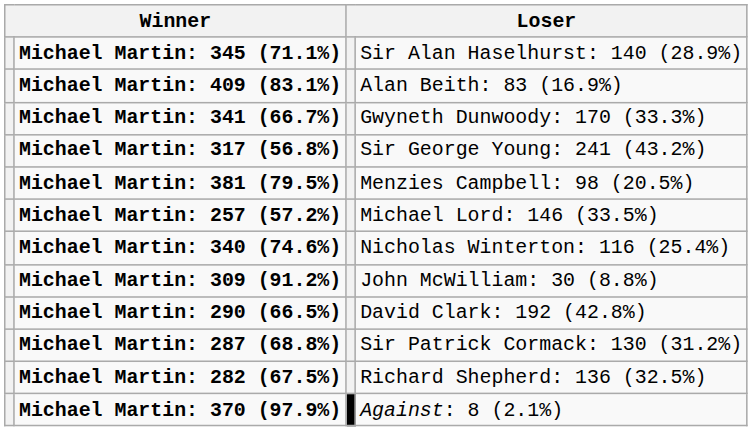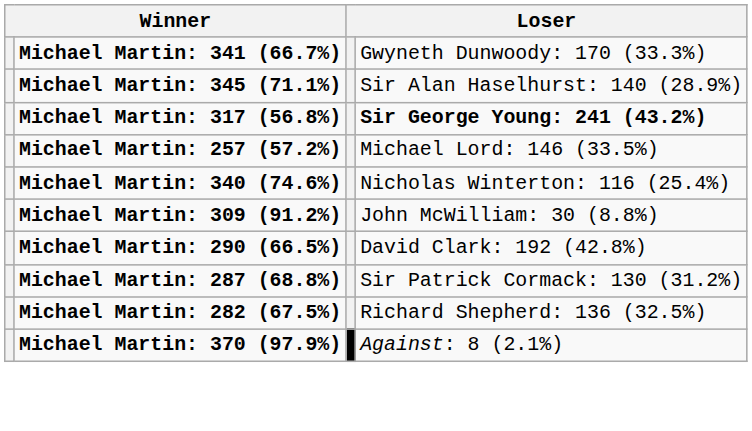rows swapped: Michael Martin: 345 (71.1%) <-> Michael Martin: 341 (66.7%)
- row: Michael Martin: 409 (83.1%) | Alan Beith: 83 (16.9%)
Michael Martin: 317 (56.8%) | column 4: normal -> bold
- row: Michael Martin: 381 (79.5%) | Menzies Campbell: 98 (20.5%)
